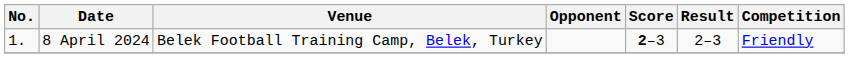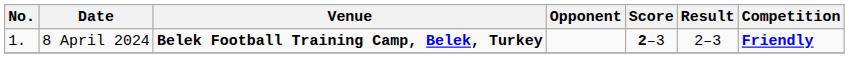8 April 2024 | Venue: normal -> bold
8 April 2024 | Competition: normal -> bold
